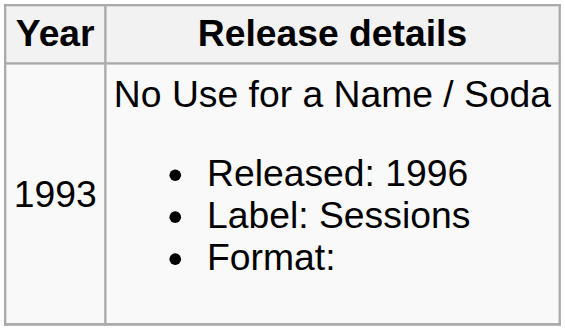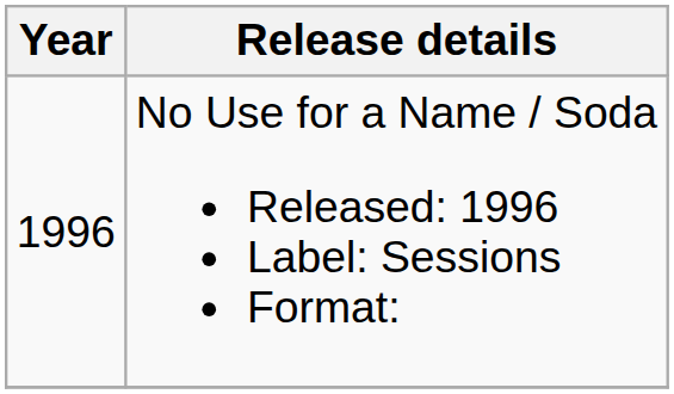row 2 | Year: 1993 -> 1996
